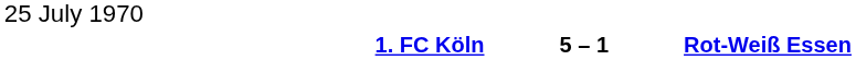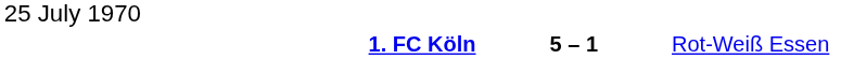1. FC Köln | column 3: bold -> normal
